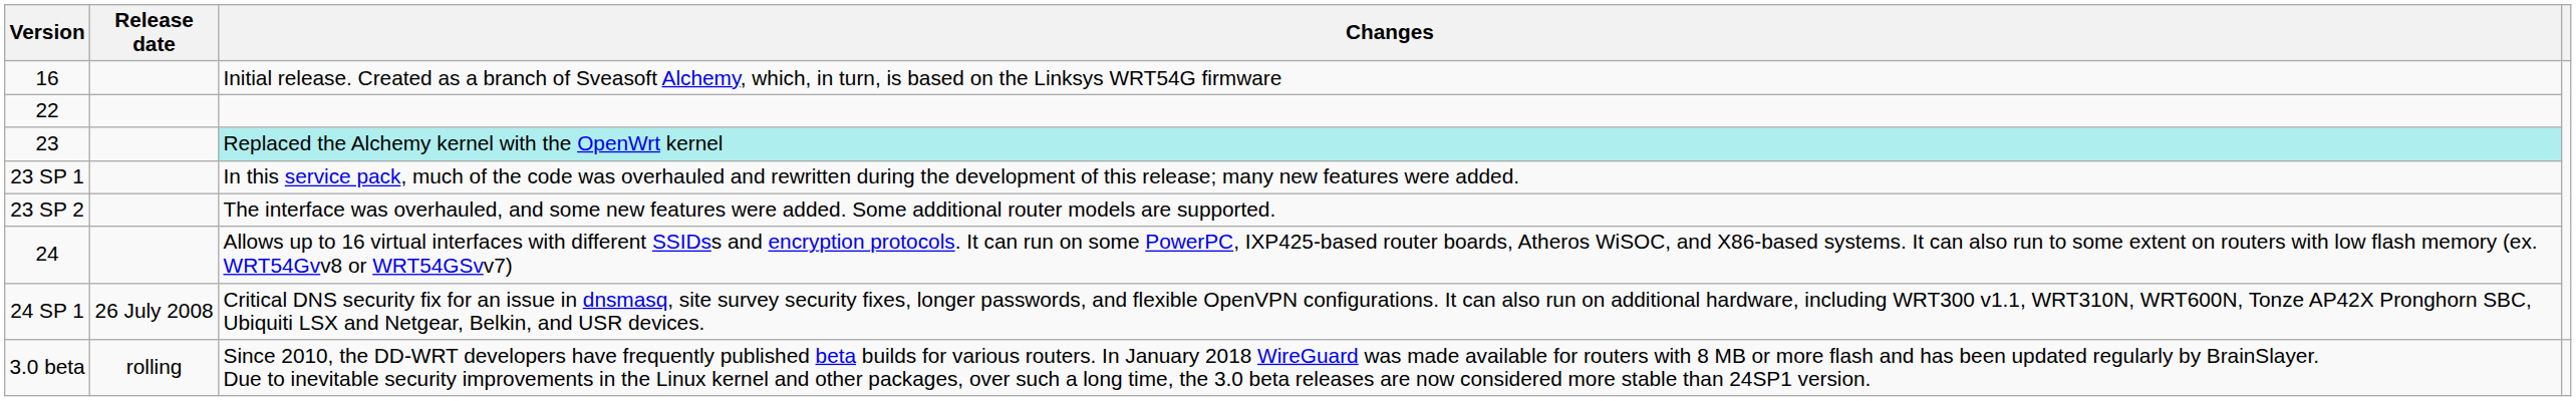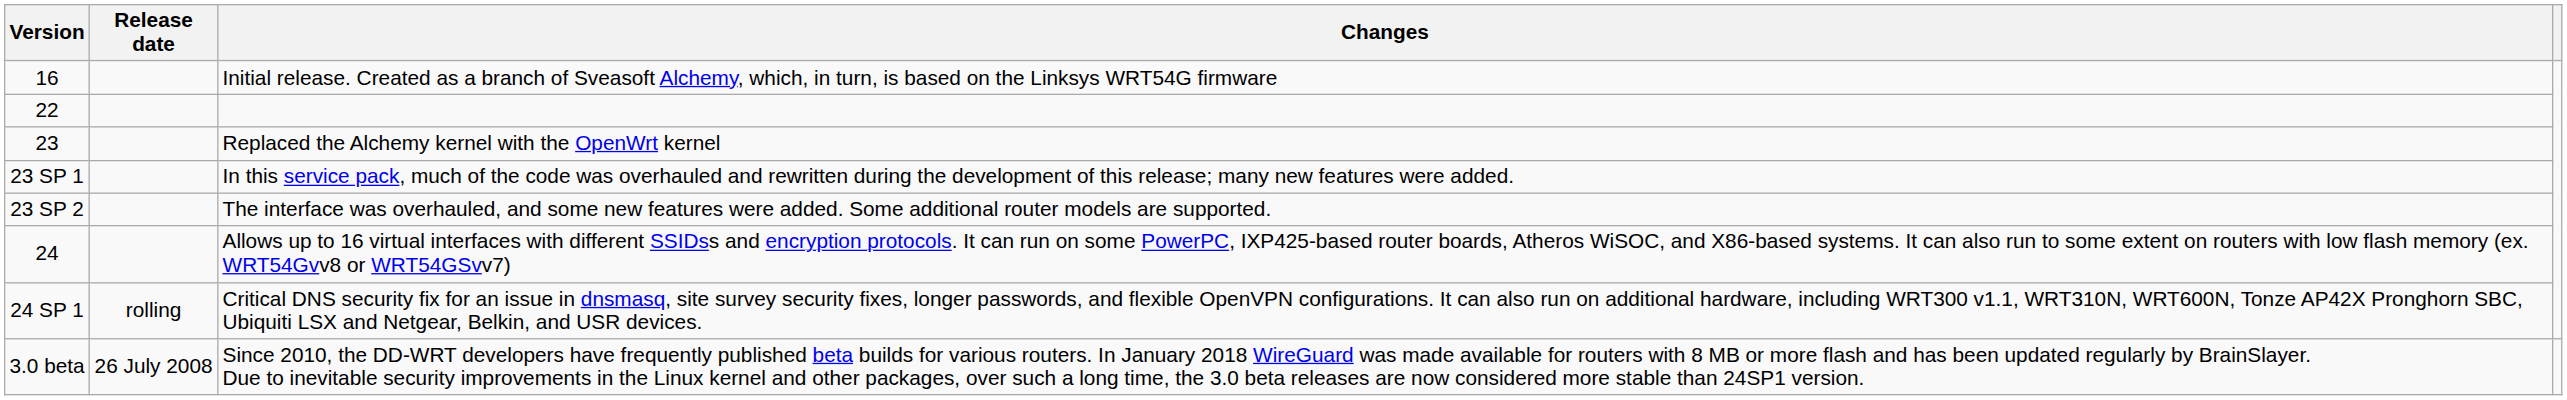23 | Changes: paleturquoise background -> no background
24 SP 1 | Release date: 26 July 2008 -> rolling
3.0 beta | Release date: rolling -> 26 July 2008
